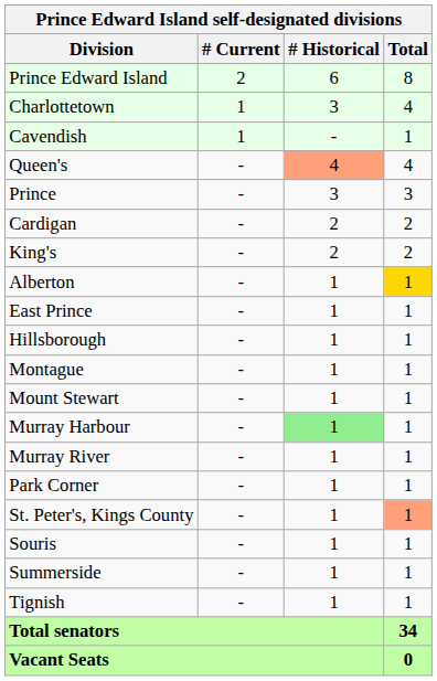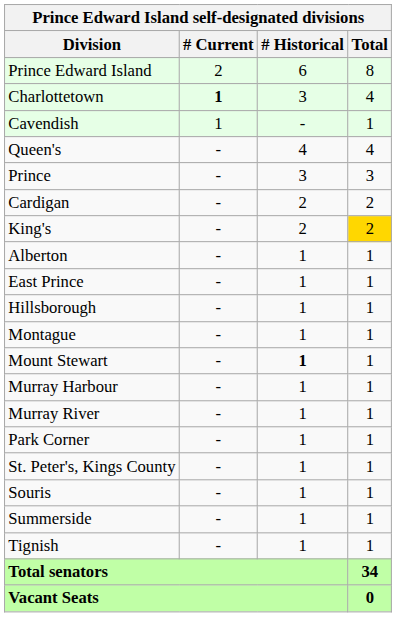Charlottetown | # Current: normal -> bold
Queen's | # Historical: lightsalmon background -> no background
King's | Total: no background -> gold background
Alberton | Total: gold background -> no background
Mount Stewart | # Historical: normal -> bold
Murray Harbour | # Historical: lightgreen background -> no background
St. Peter's, Kings County | Total: lightsalmon background -> no background
